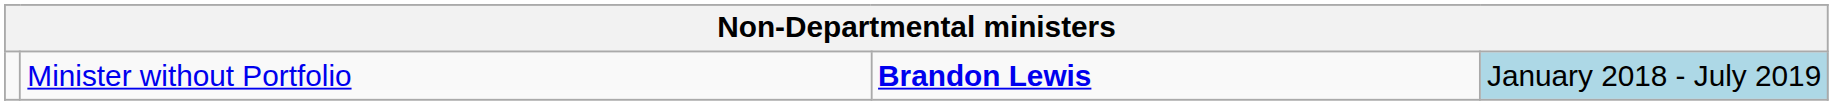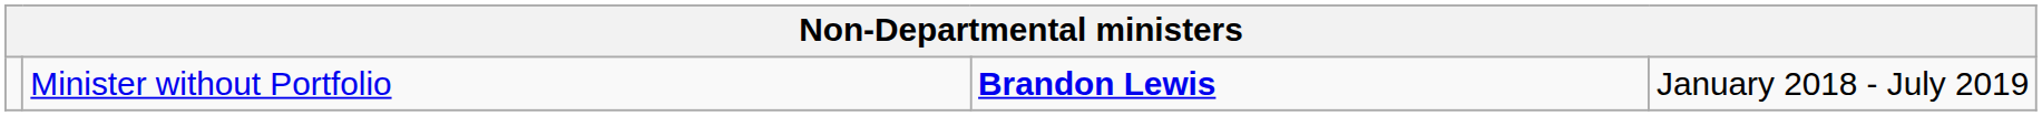Minister without Portfolio | column 4: lightblue background -> no background
